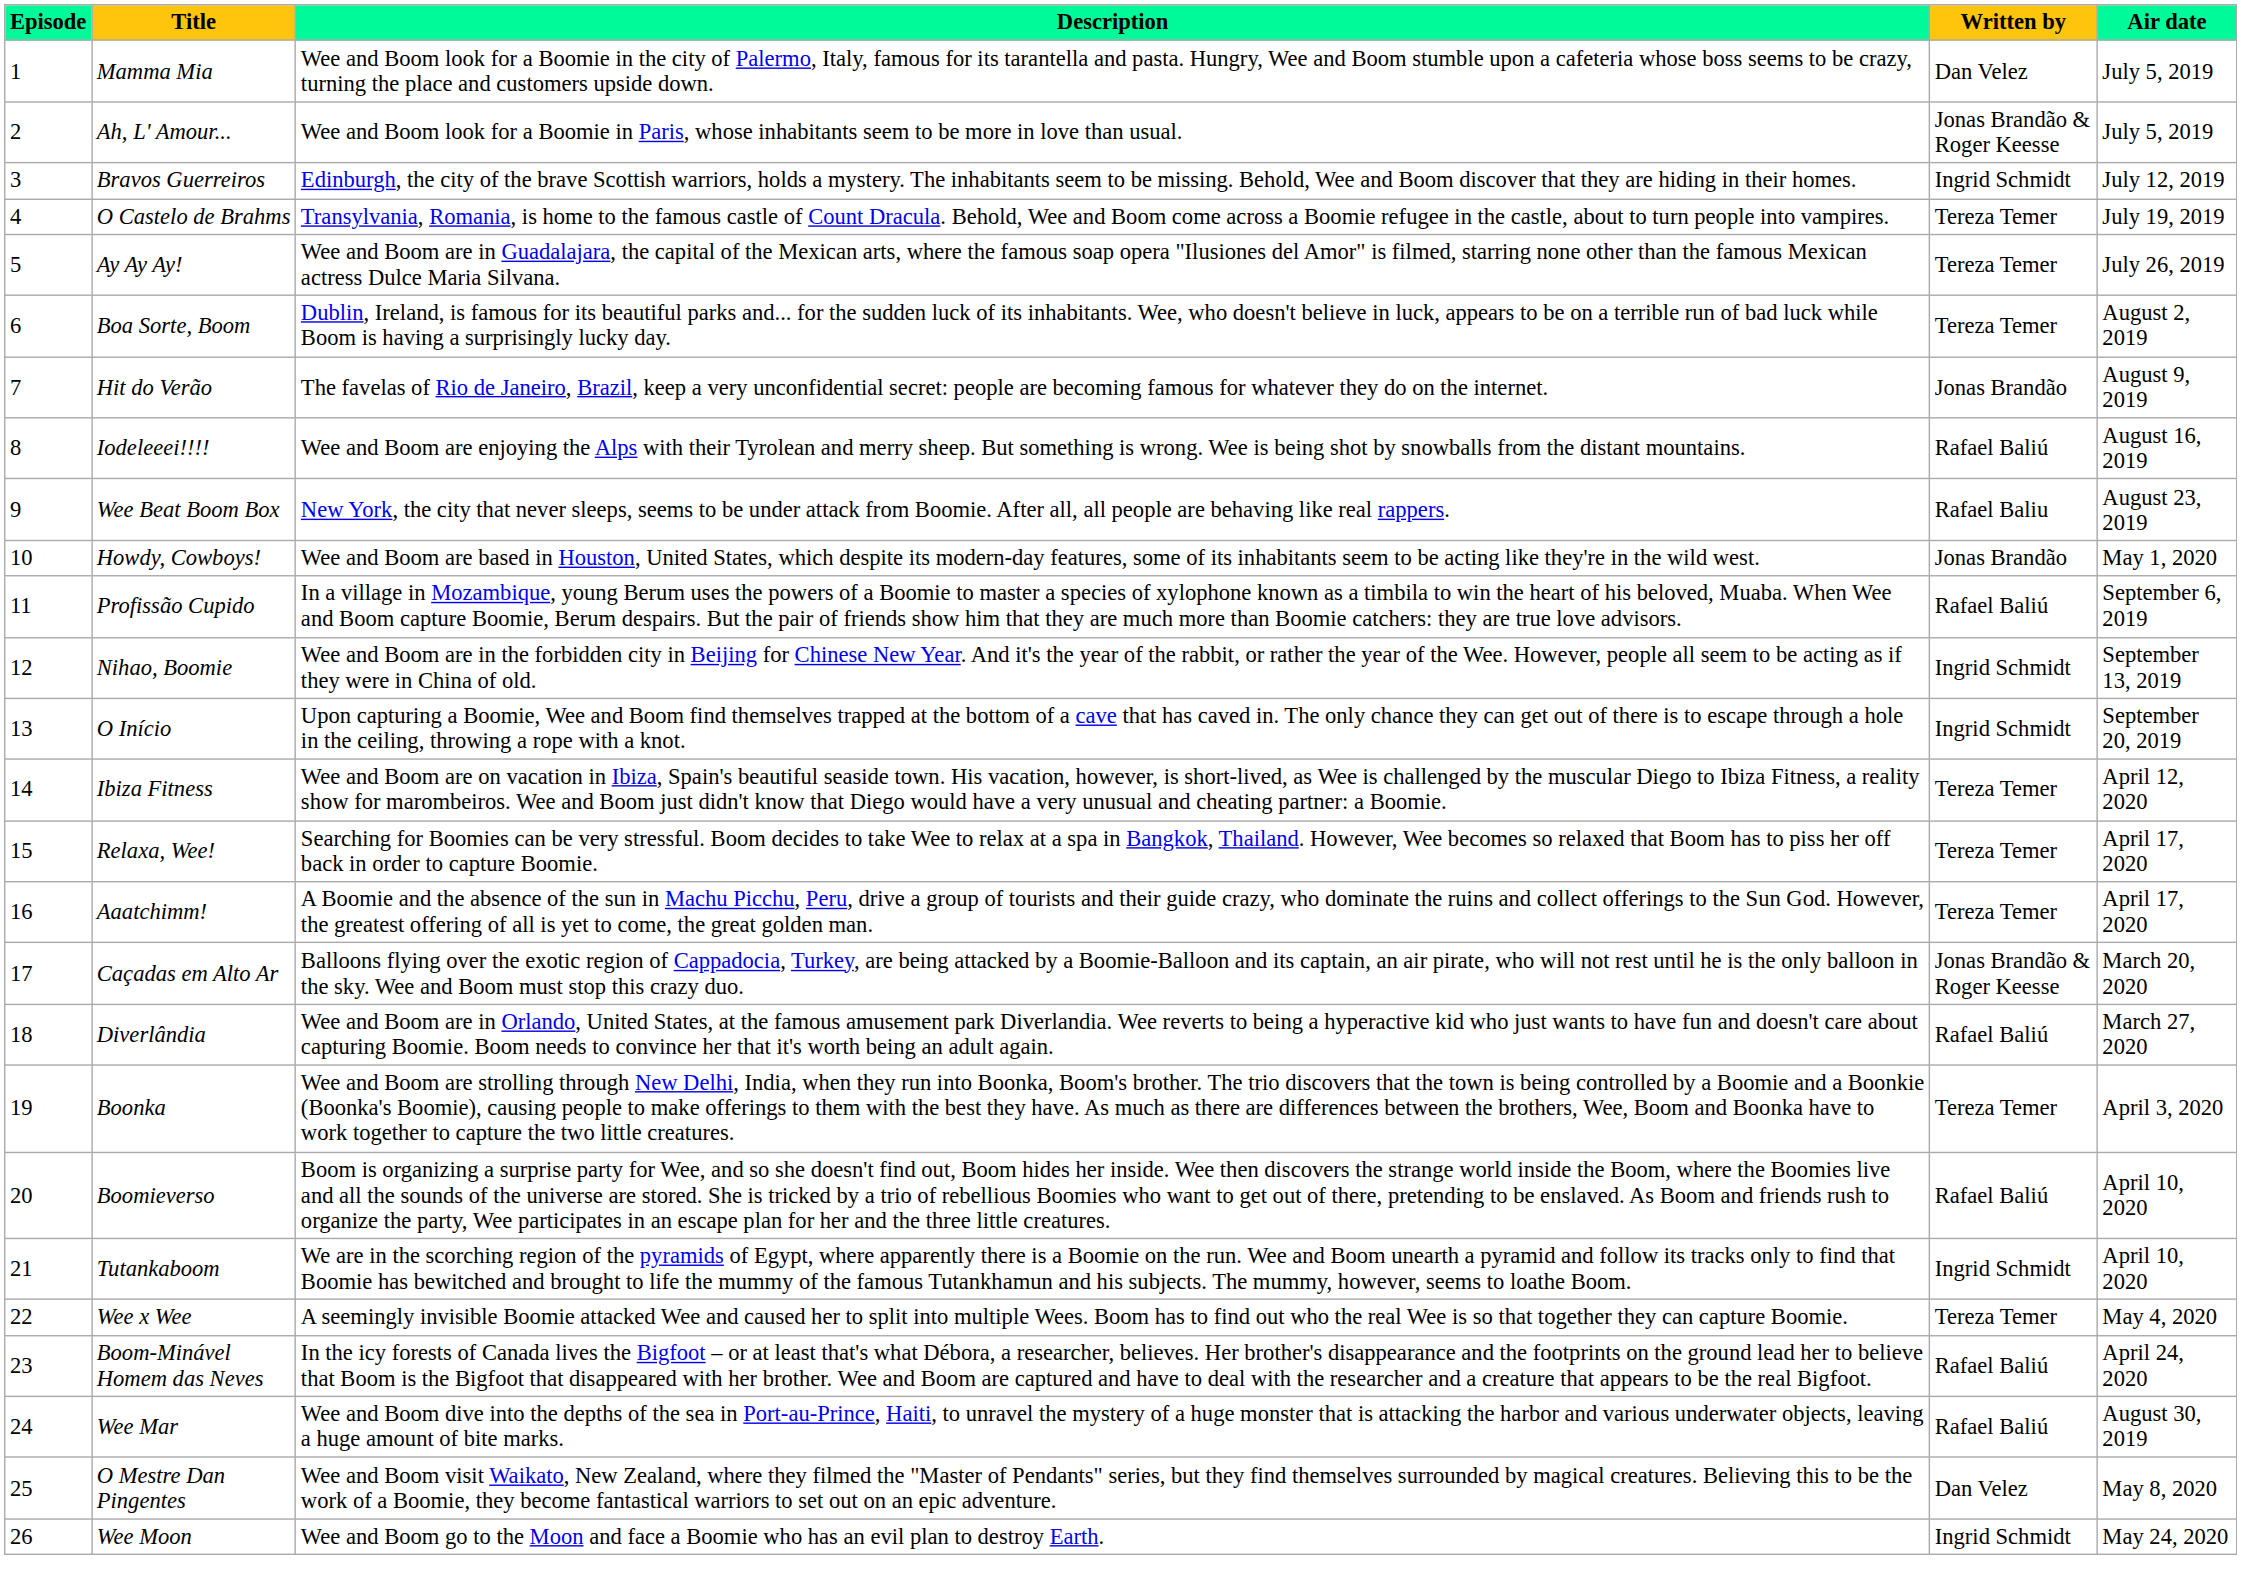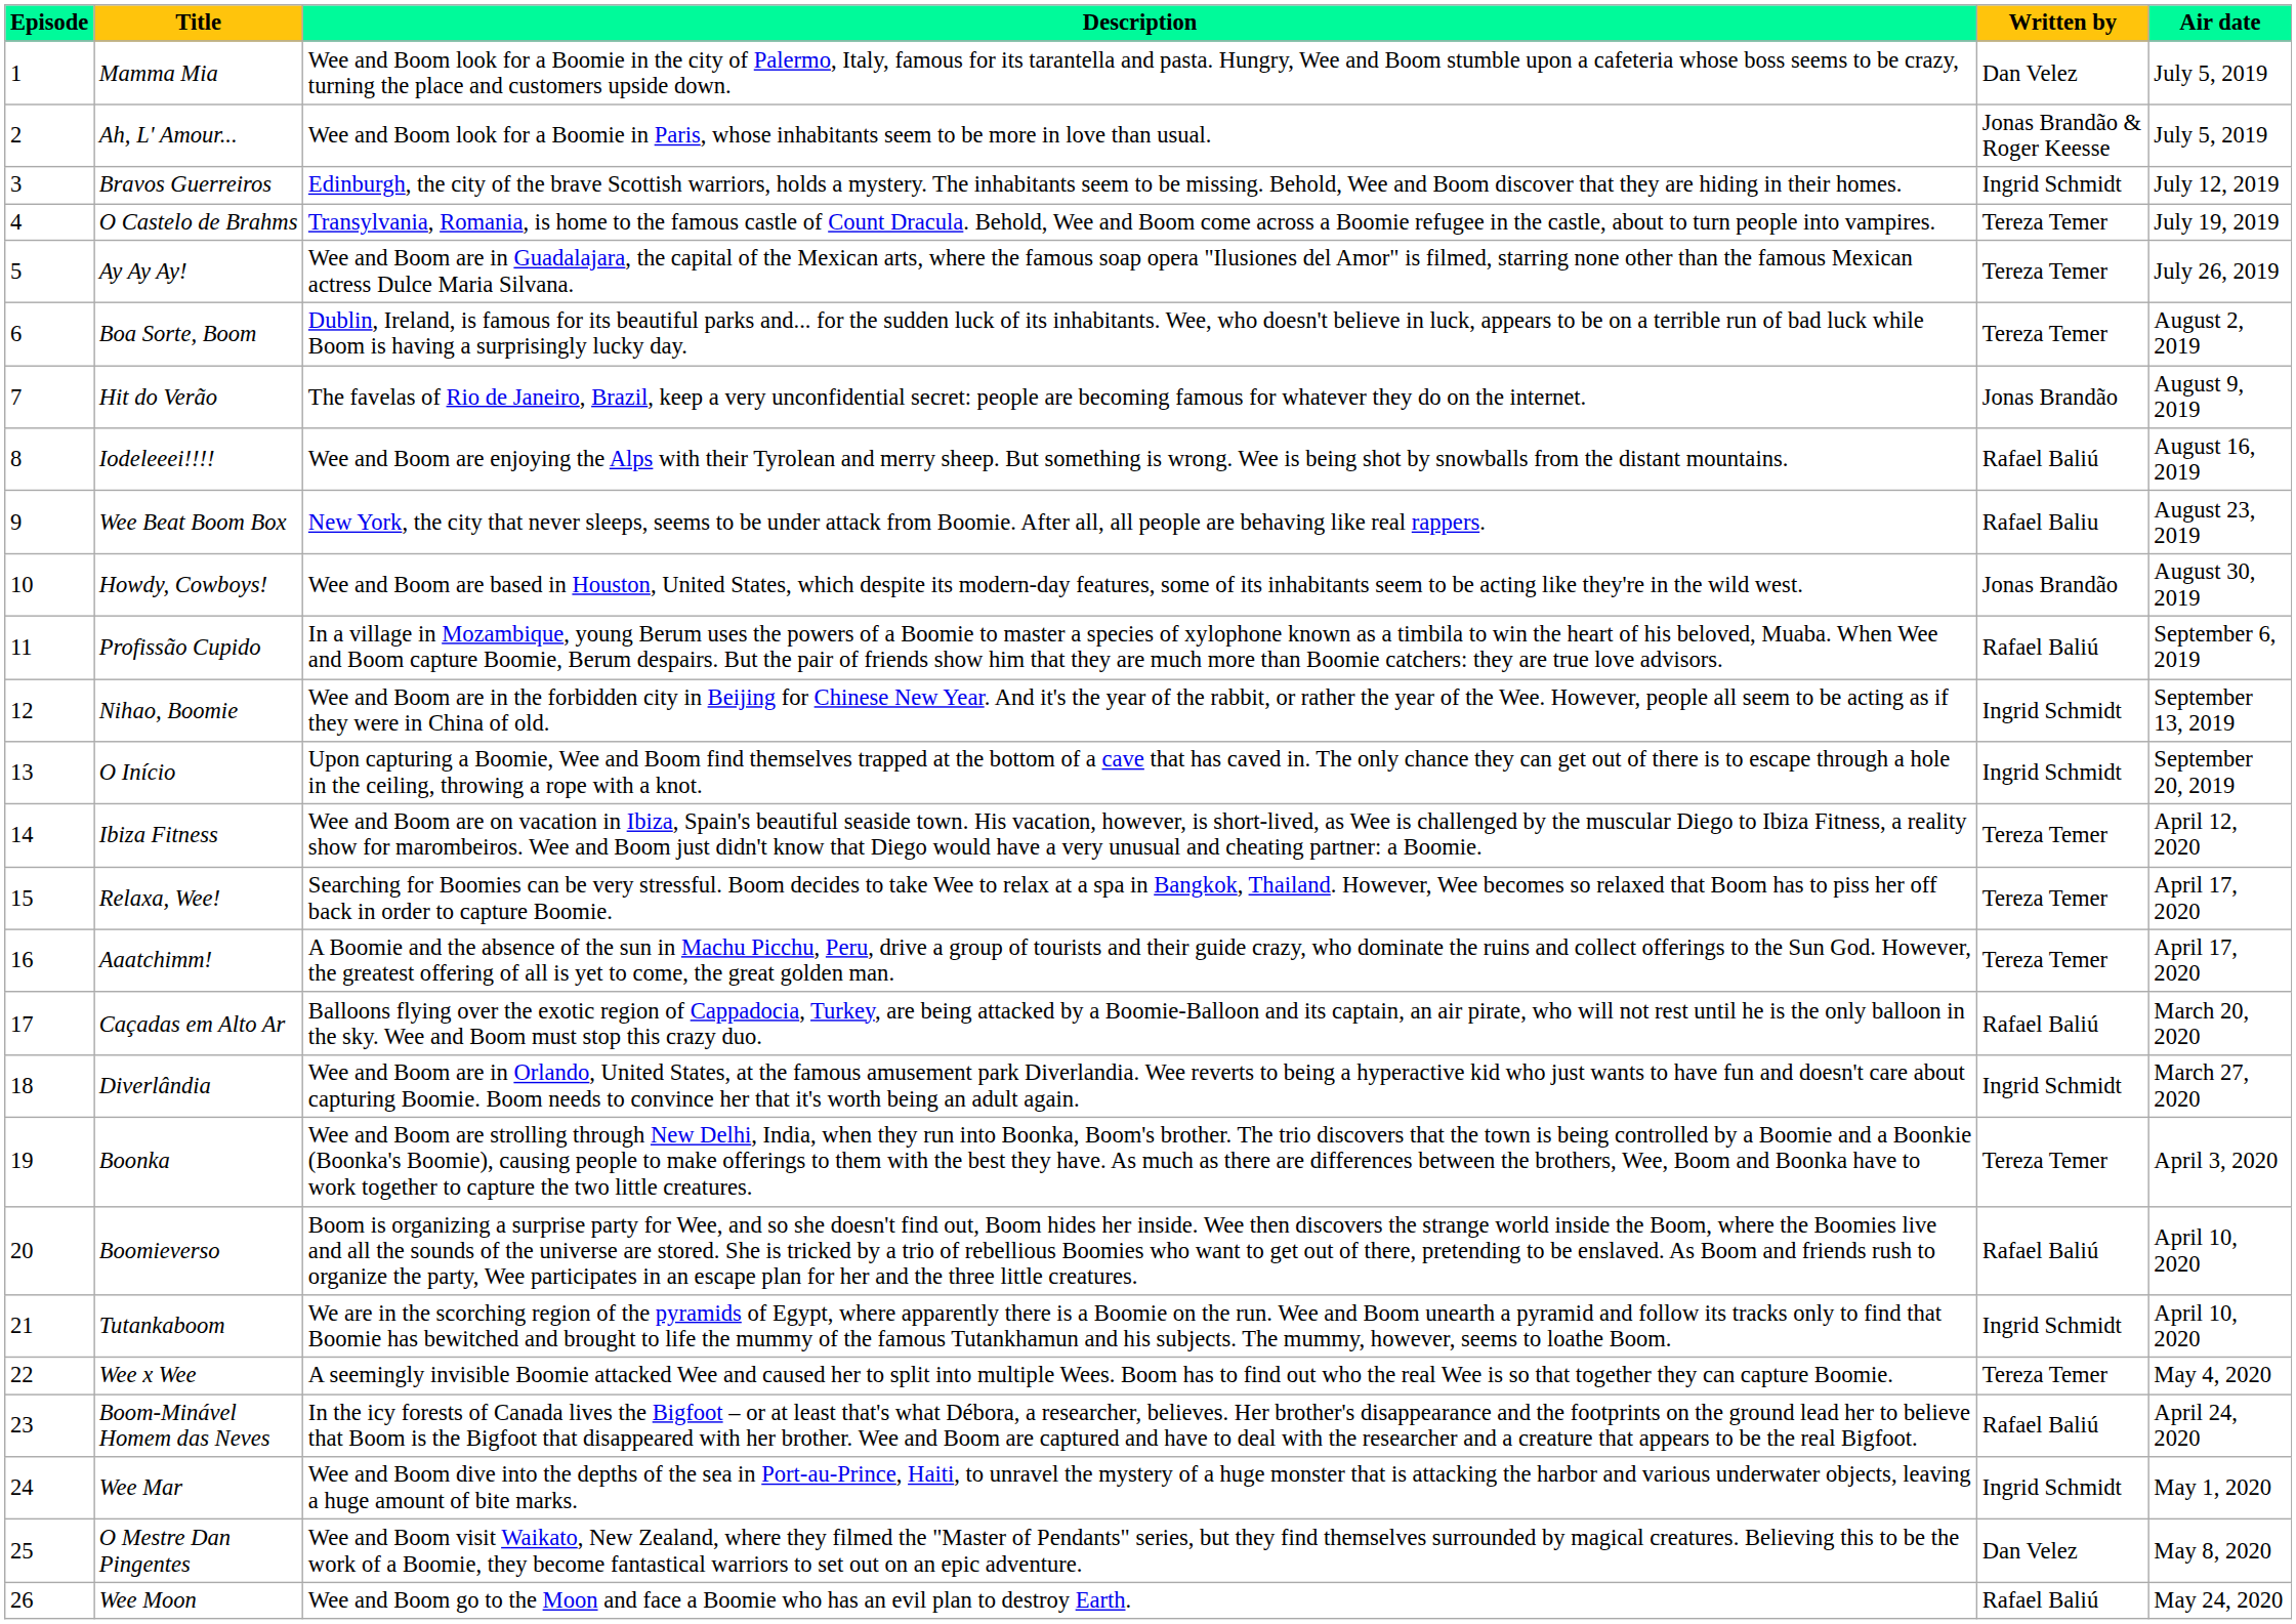Howdy, Cowboys! | Air date: May 1, 2020 -> August 30, 2019
Caçadas em Alto Ar | Written by: Jonas Brandão & Roger Keesse -> Rafael Baliú
Diverlândia | Written by: Rafael Baliú -> Ingrid Schmidt
Wee Mar | Written by: Rafael Baliú -> Ingrid Schmidt
Wee Mar | Air date: August 30, 2019 -> May 1, 2020
Wee Moon | Written by: Ingrid Schmidt -> Rafael Baliú
